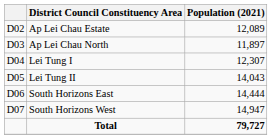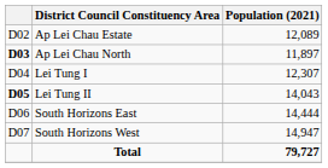Ap Lei Chau North | column 1: normal -> bold
Lei Tung II | column 1: normal -> bold
